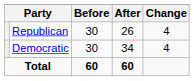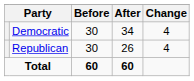rows swapped: Democratic <-> Republican
